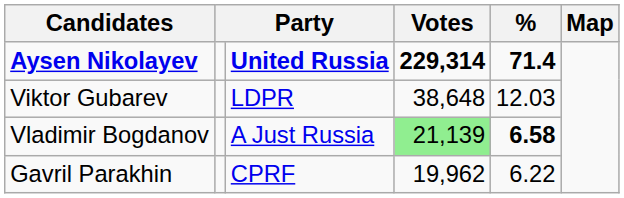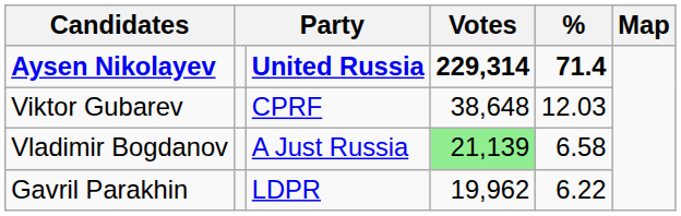Viktor Gubarev | column 3: LDPR -> CPRF
Vladimir Bogdanov | %: bold -> normal
Gavril Parakhin | column 3: CPRF -> LDPR
